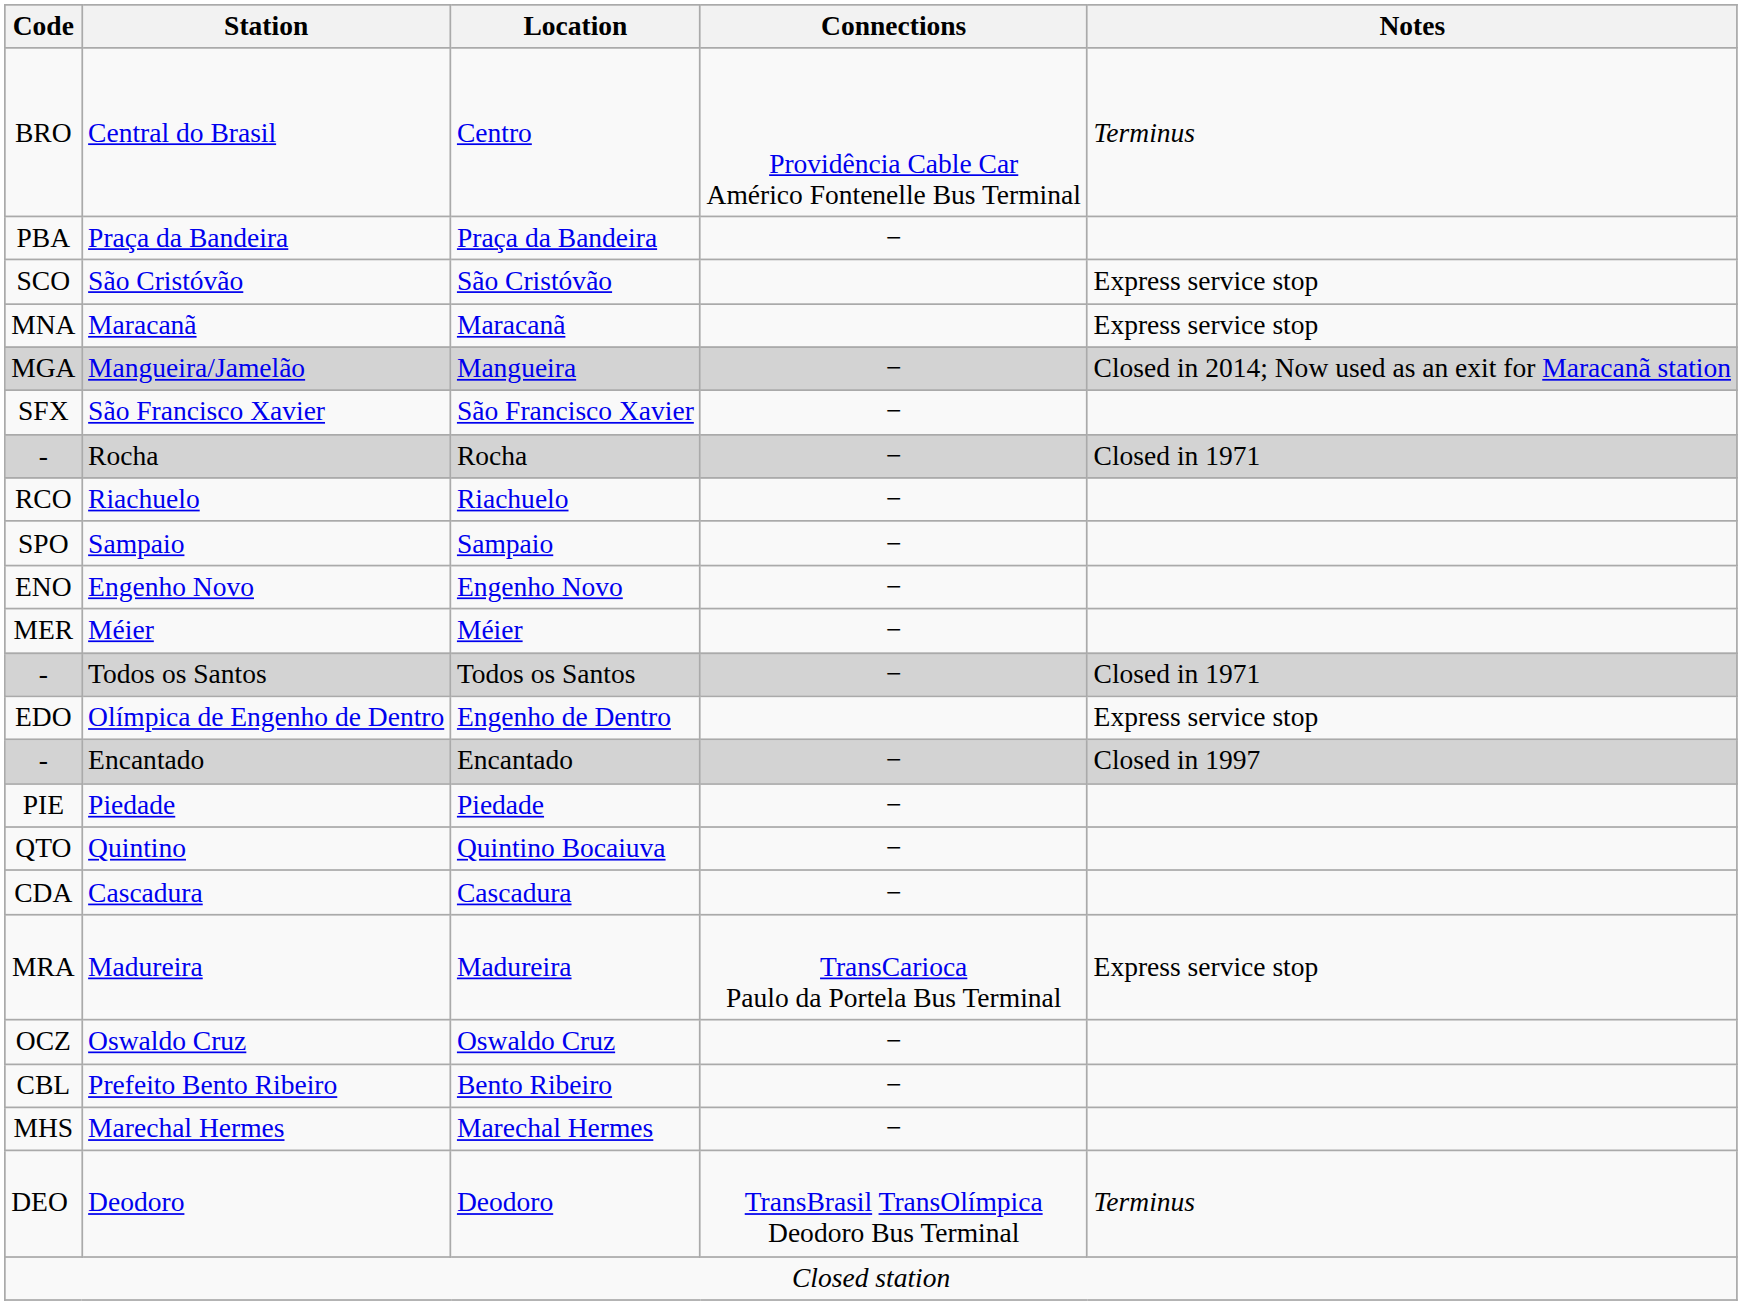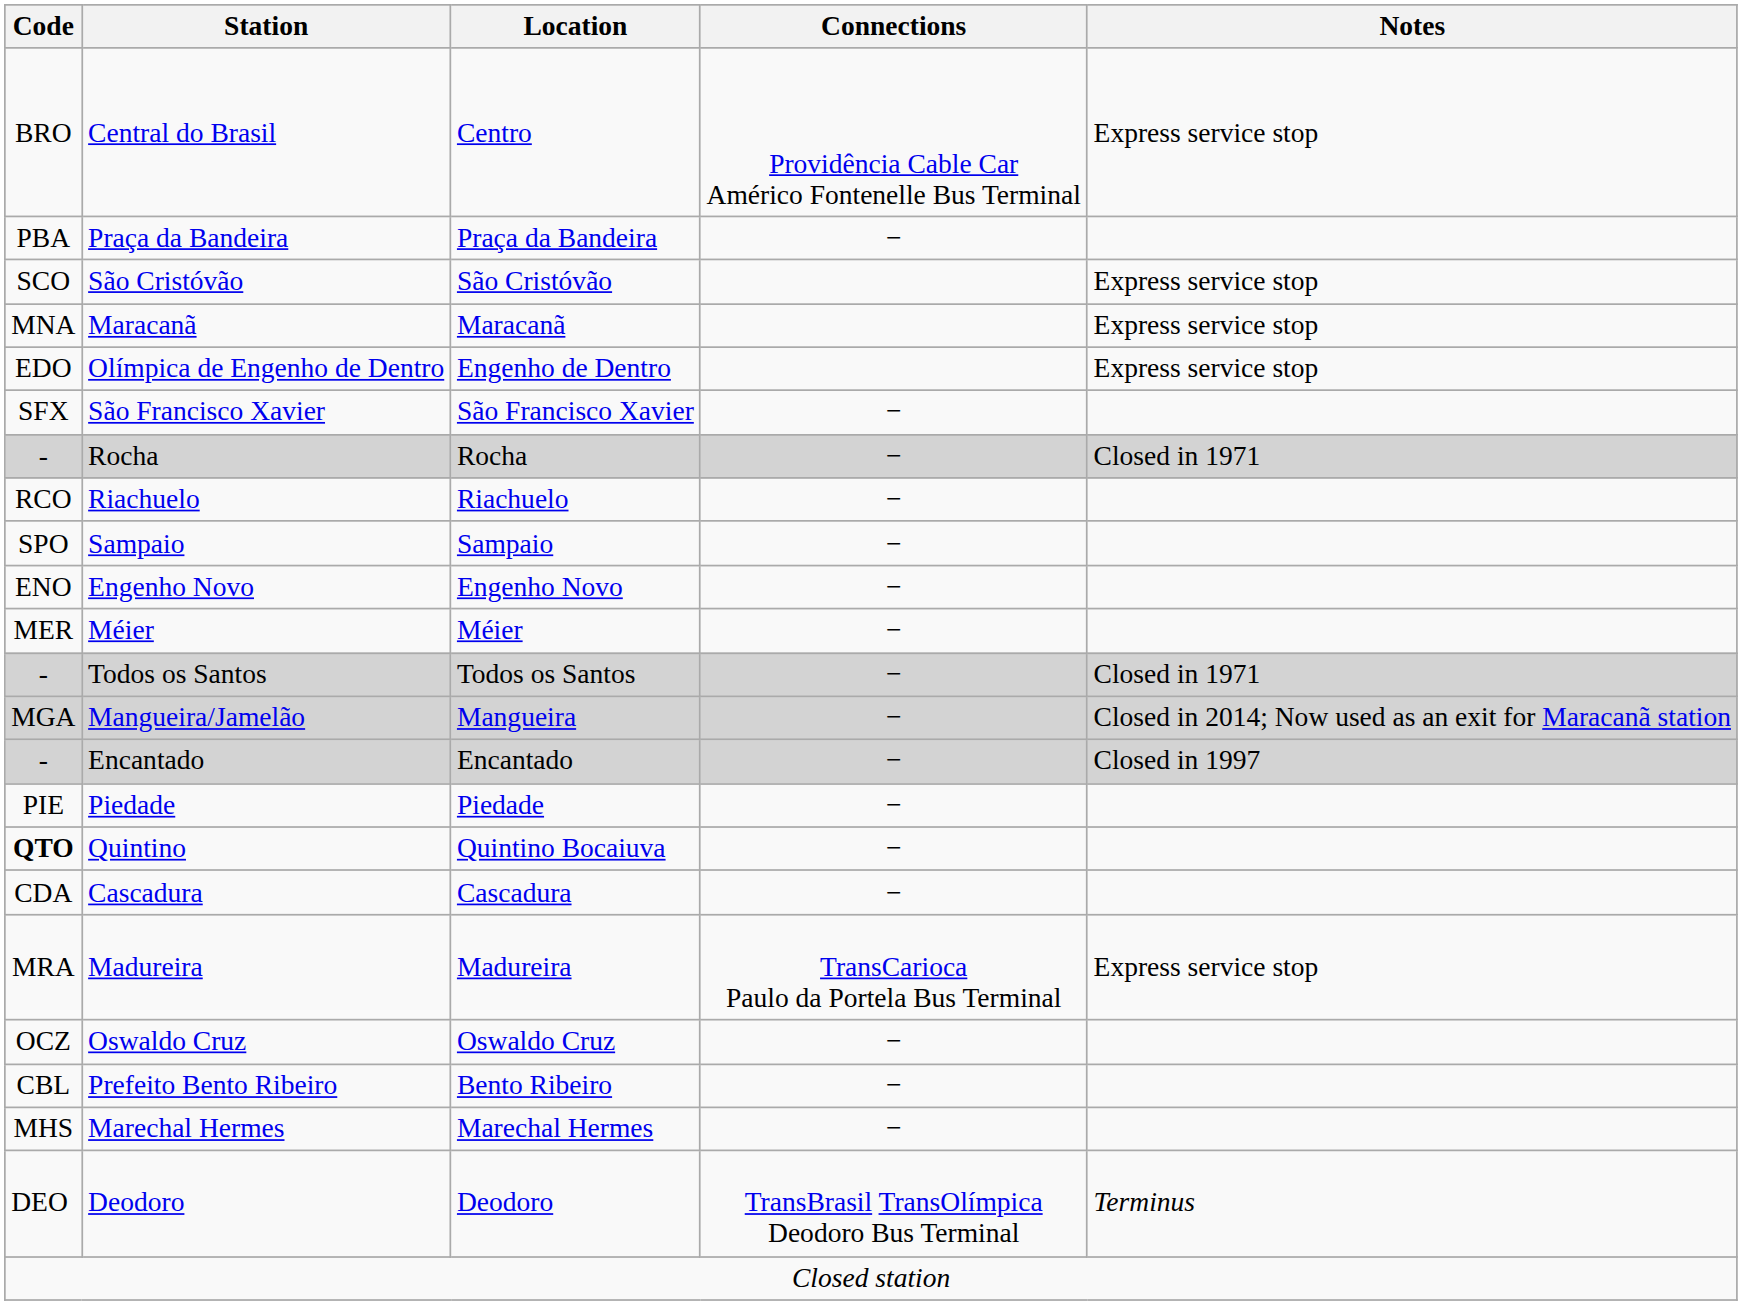Central do Brasil | Notes: Terminus -> Express service stop
rows swapped: Mangueira/Jamelão <-> Olímpica de Engenho de Dentro
Quintino | Code: normal -> bold
